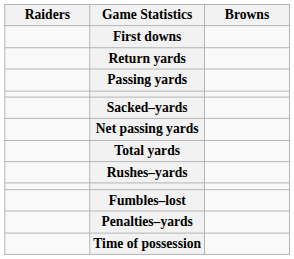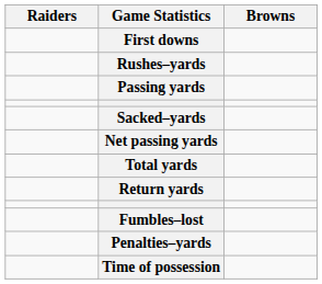rows swapped: Rushes–yards <-> Return yards
